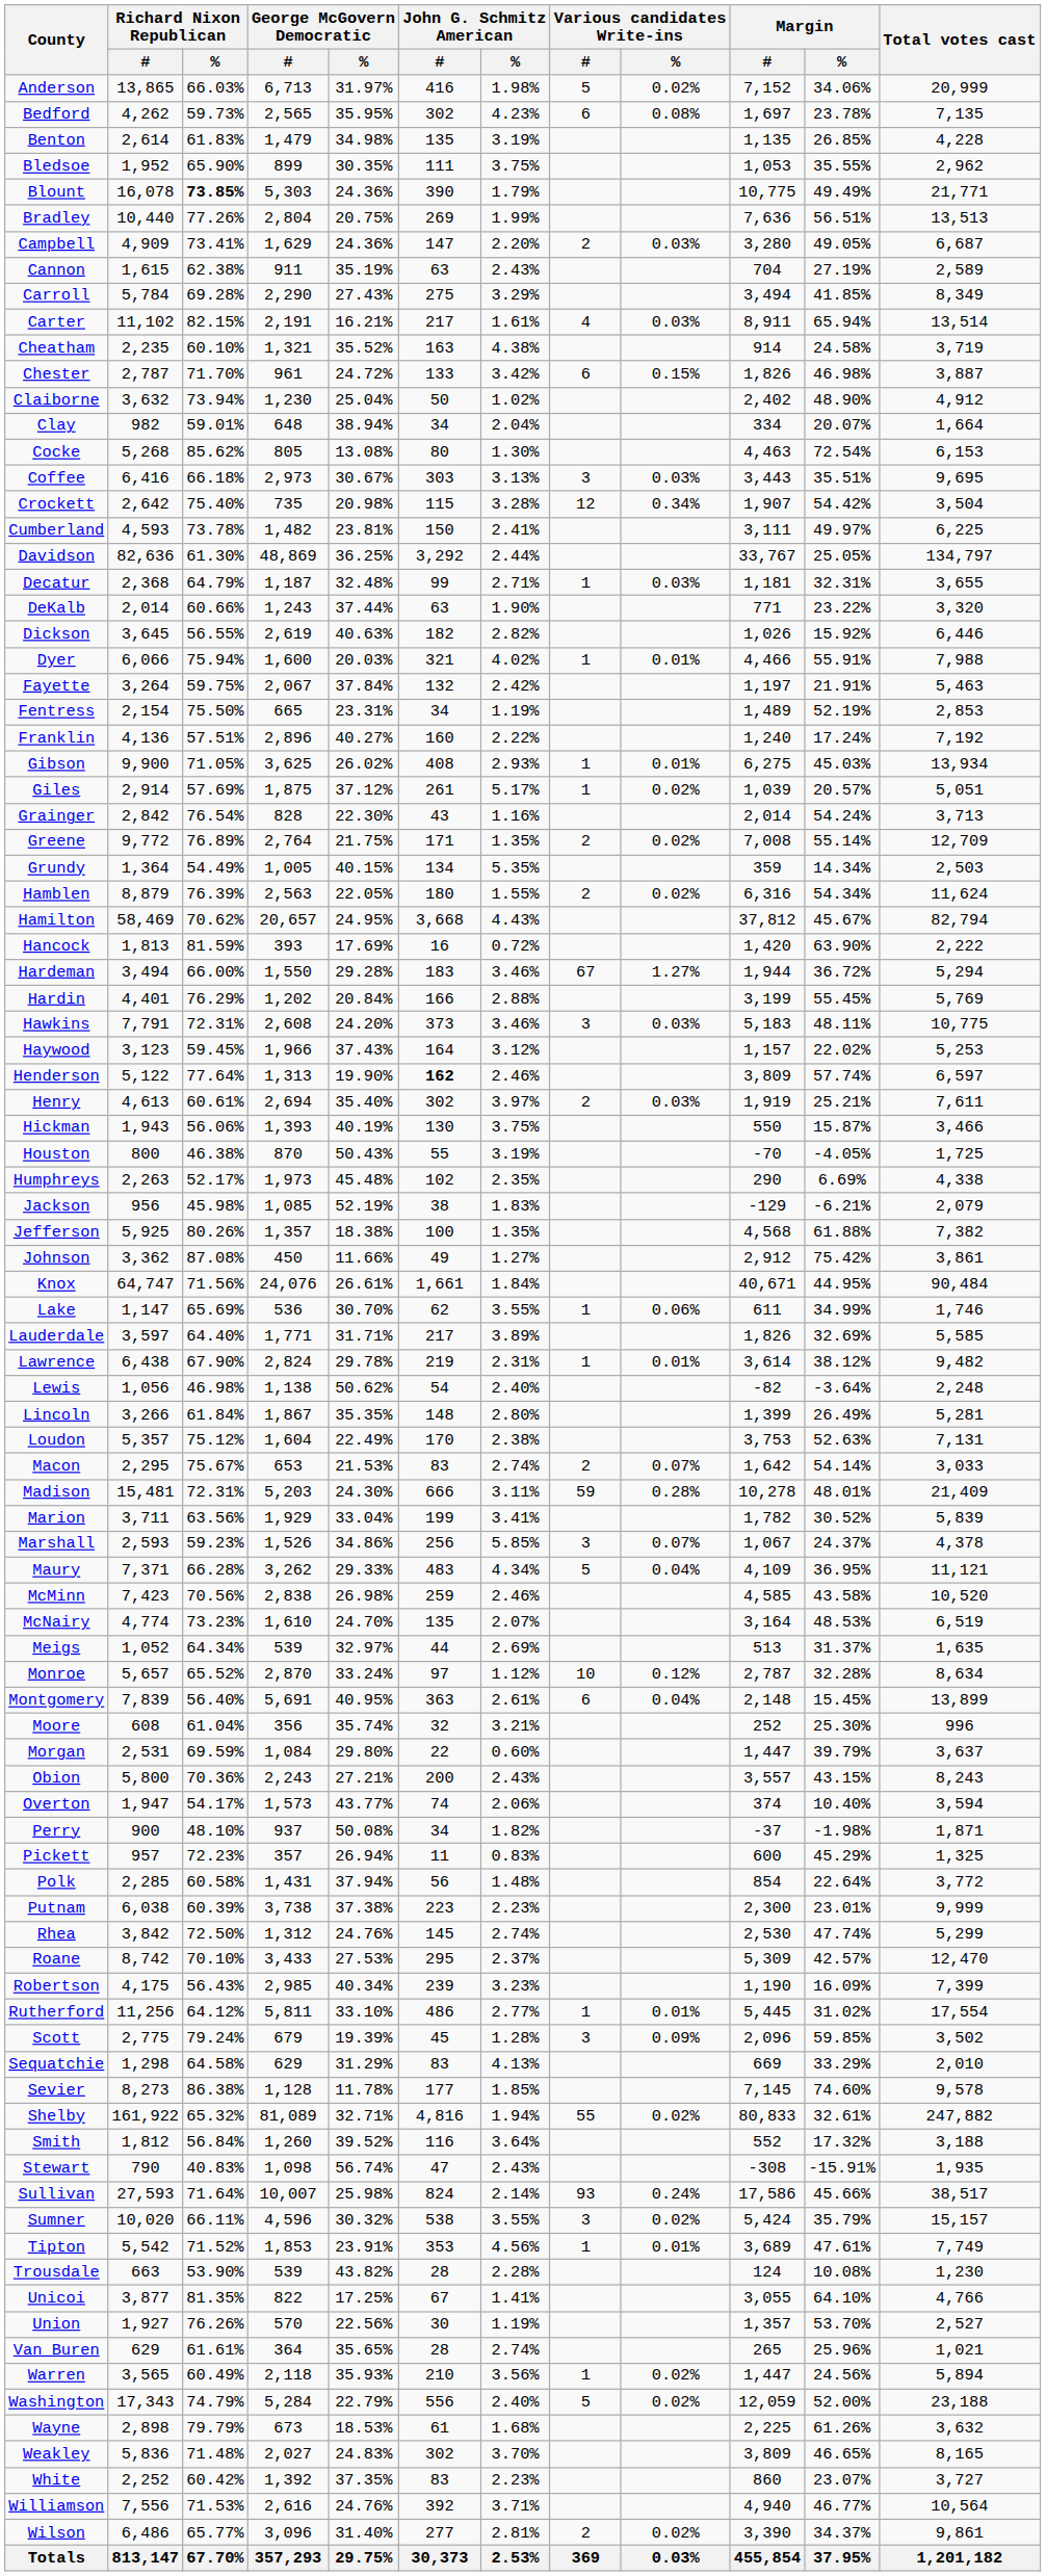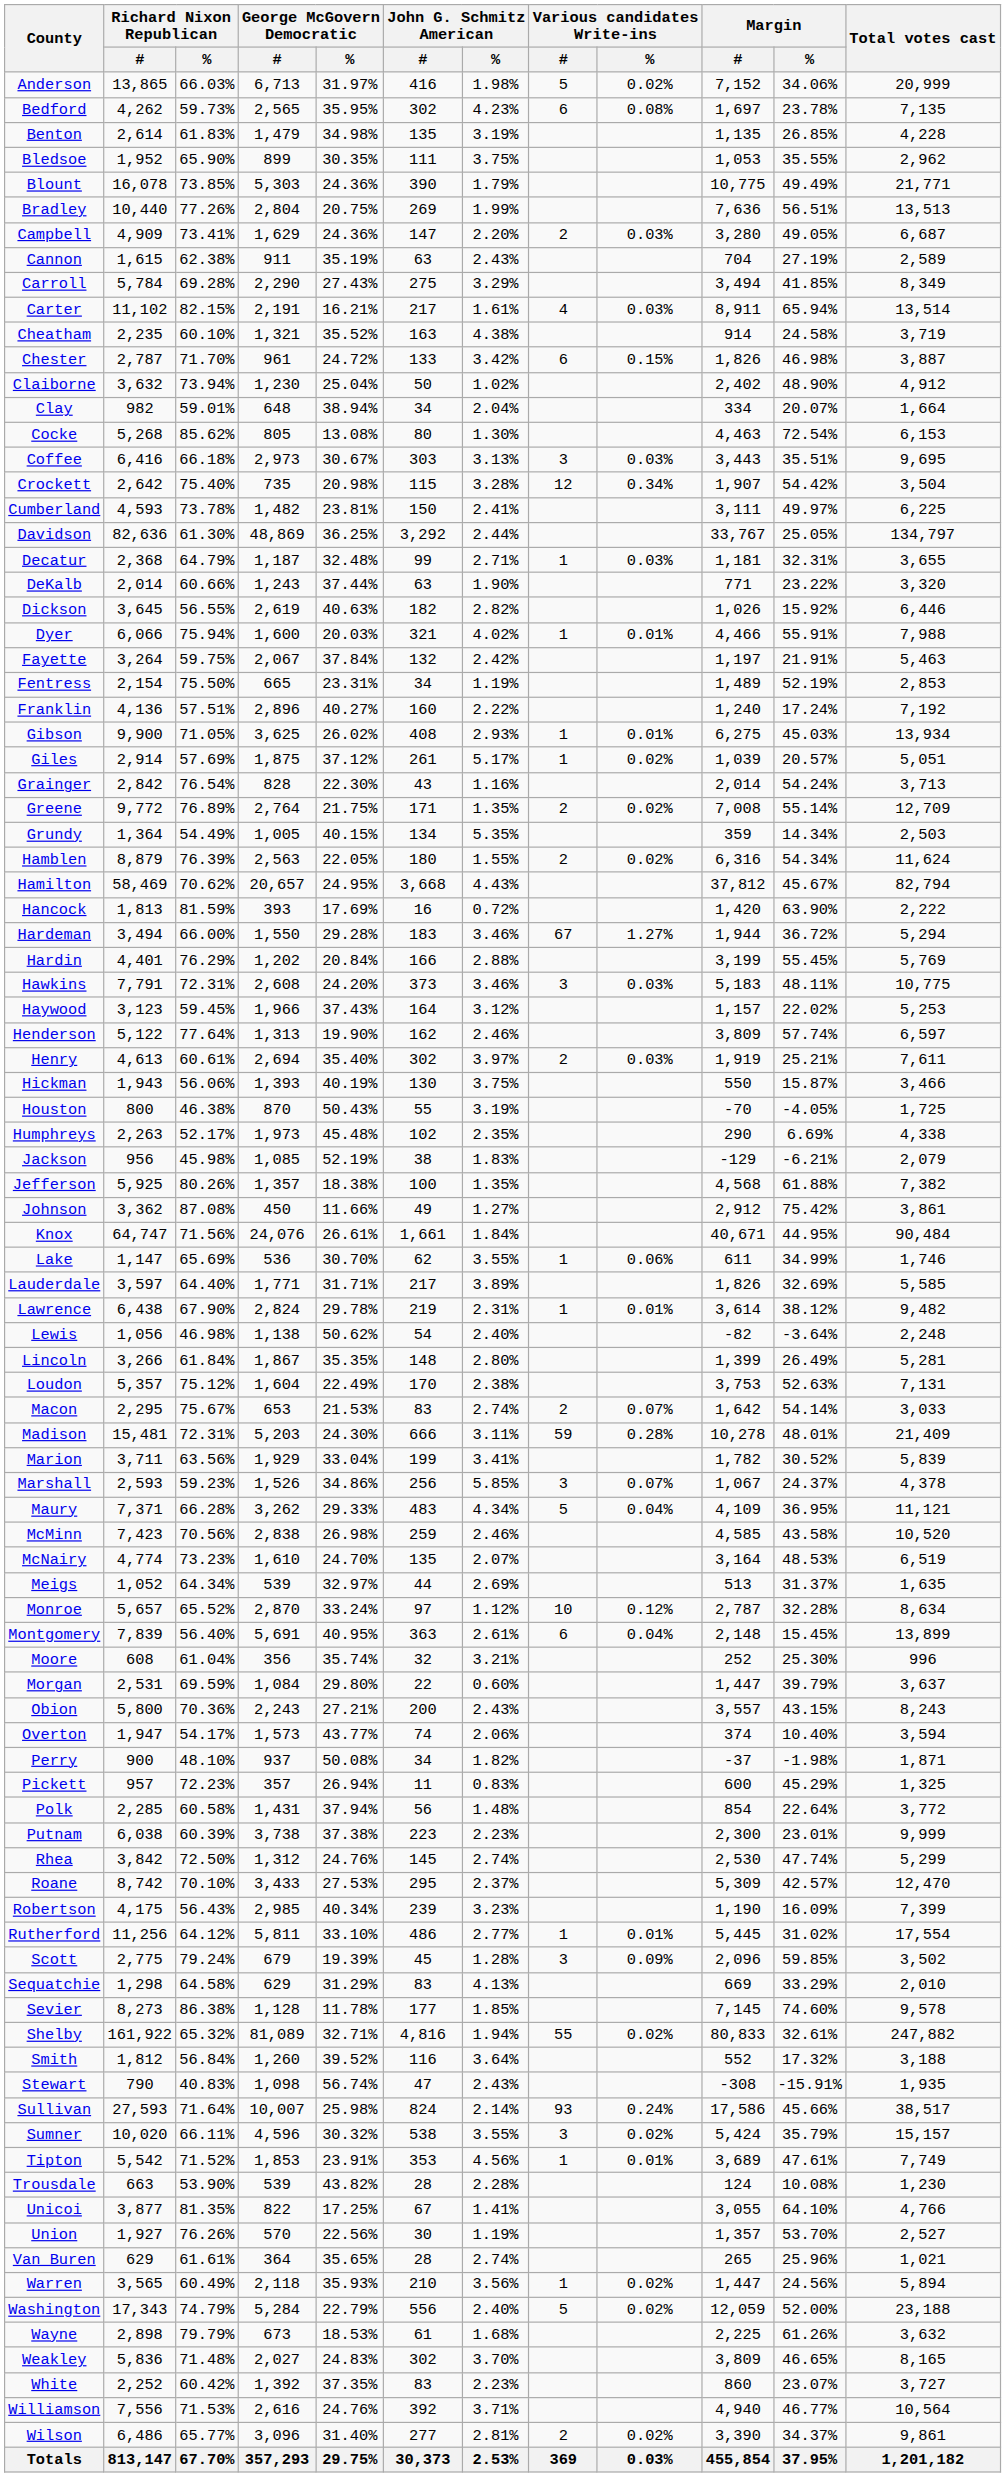Blount | Richard Nixon Republican / %: bold -> normal
Henderson | John G. Schmitz American / #: bold -> normal
